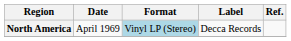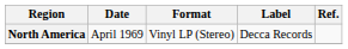North America | Format: lightblue background -> no background
